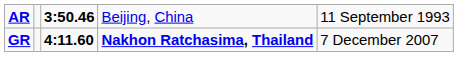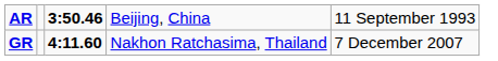GR | column 4: bold -> normal
